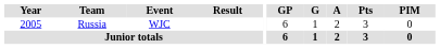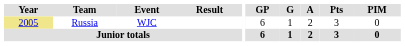Russia | Year: no background -> khaki background
